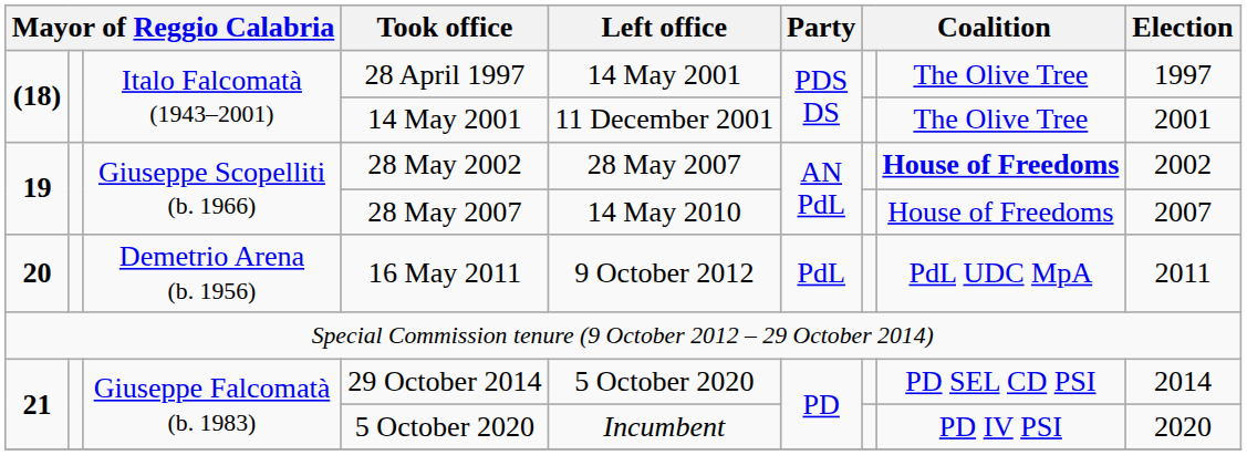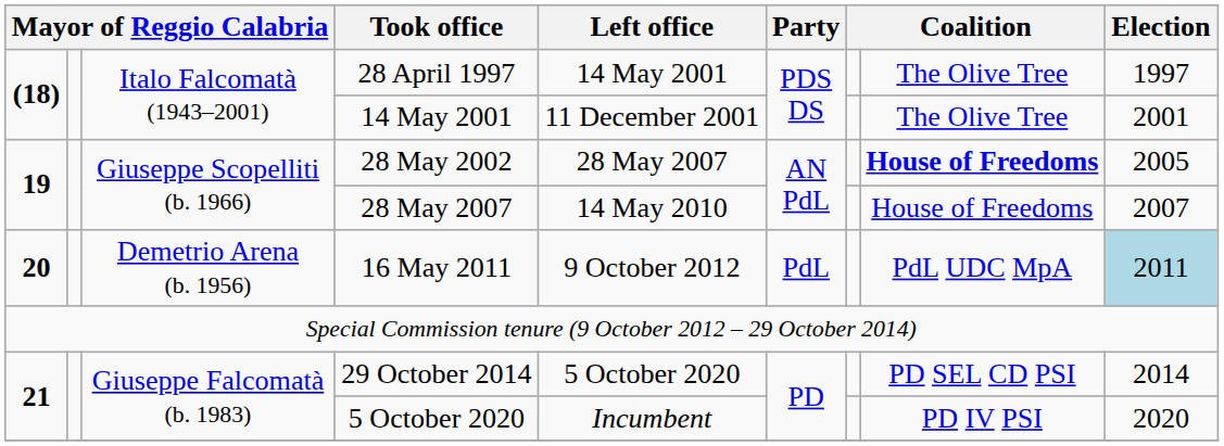28 May 2002 | Election: 2002 -> 2005
16 May 2011 | Election: no background -> lightblue background
